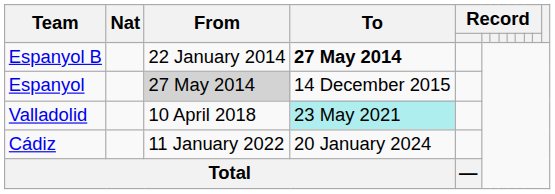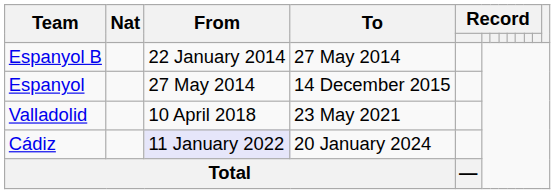Espanyol B | To: bold -> normal
Espanyol | From: lightgrey background -> no background
Valladolid | To: paleturquoise background -> no background
Cádiz | From: no background -> lavender background
